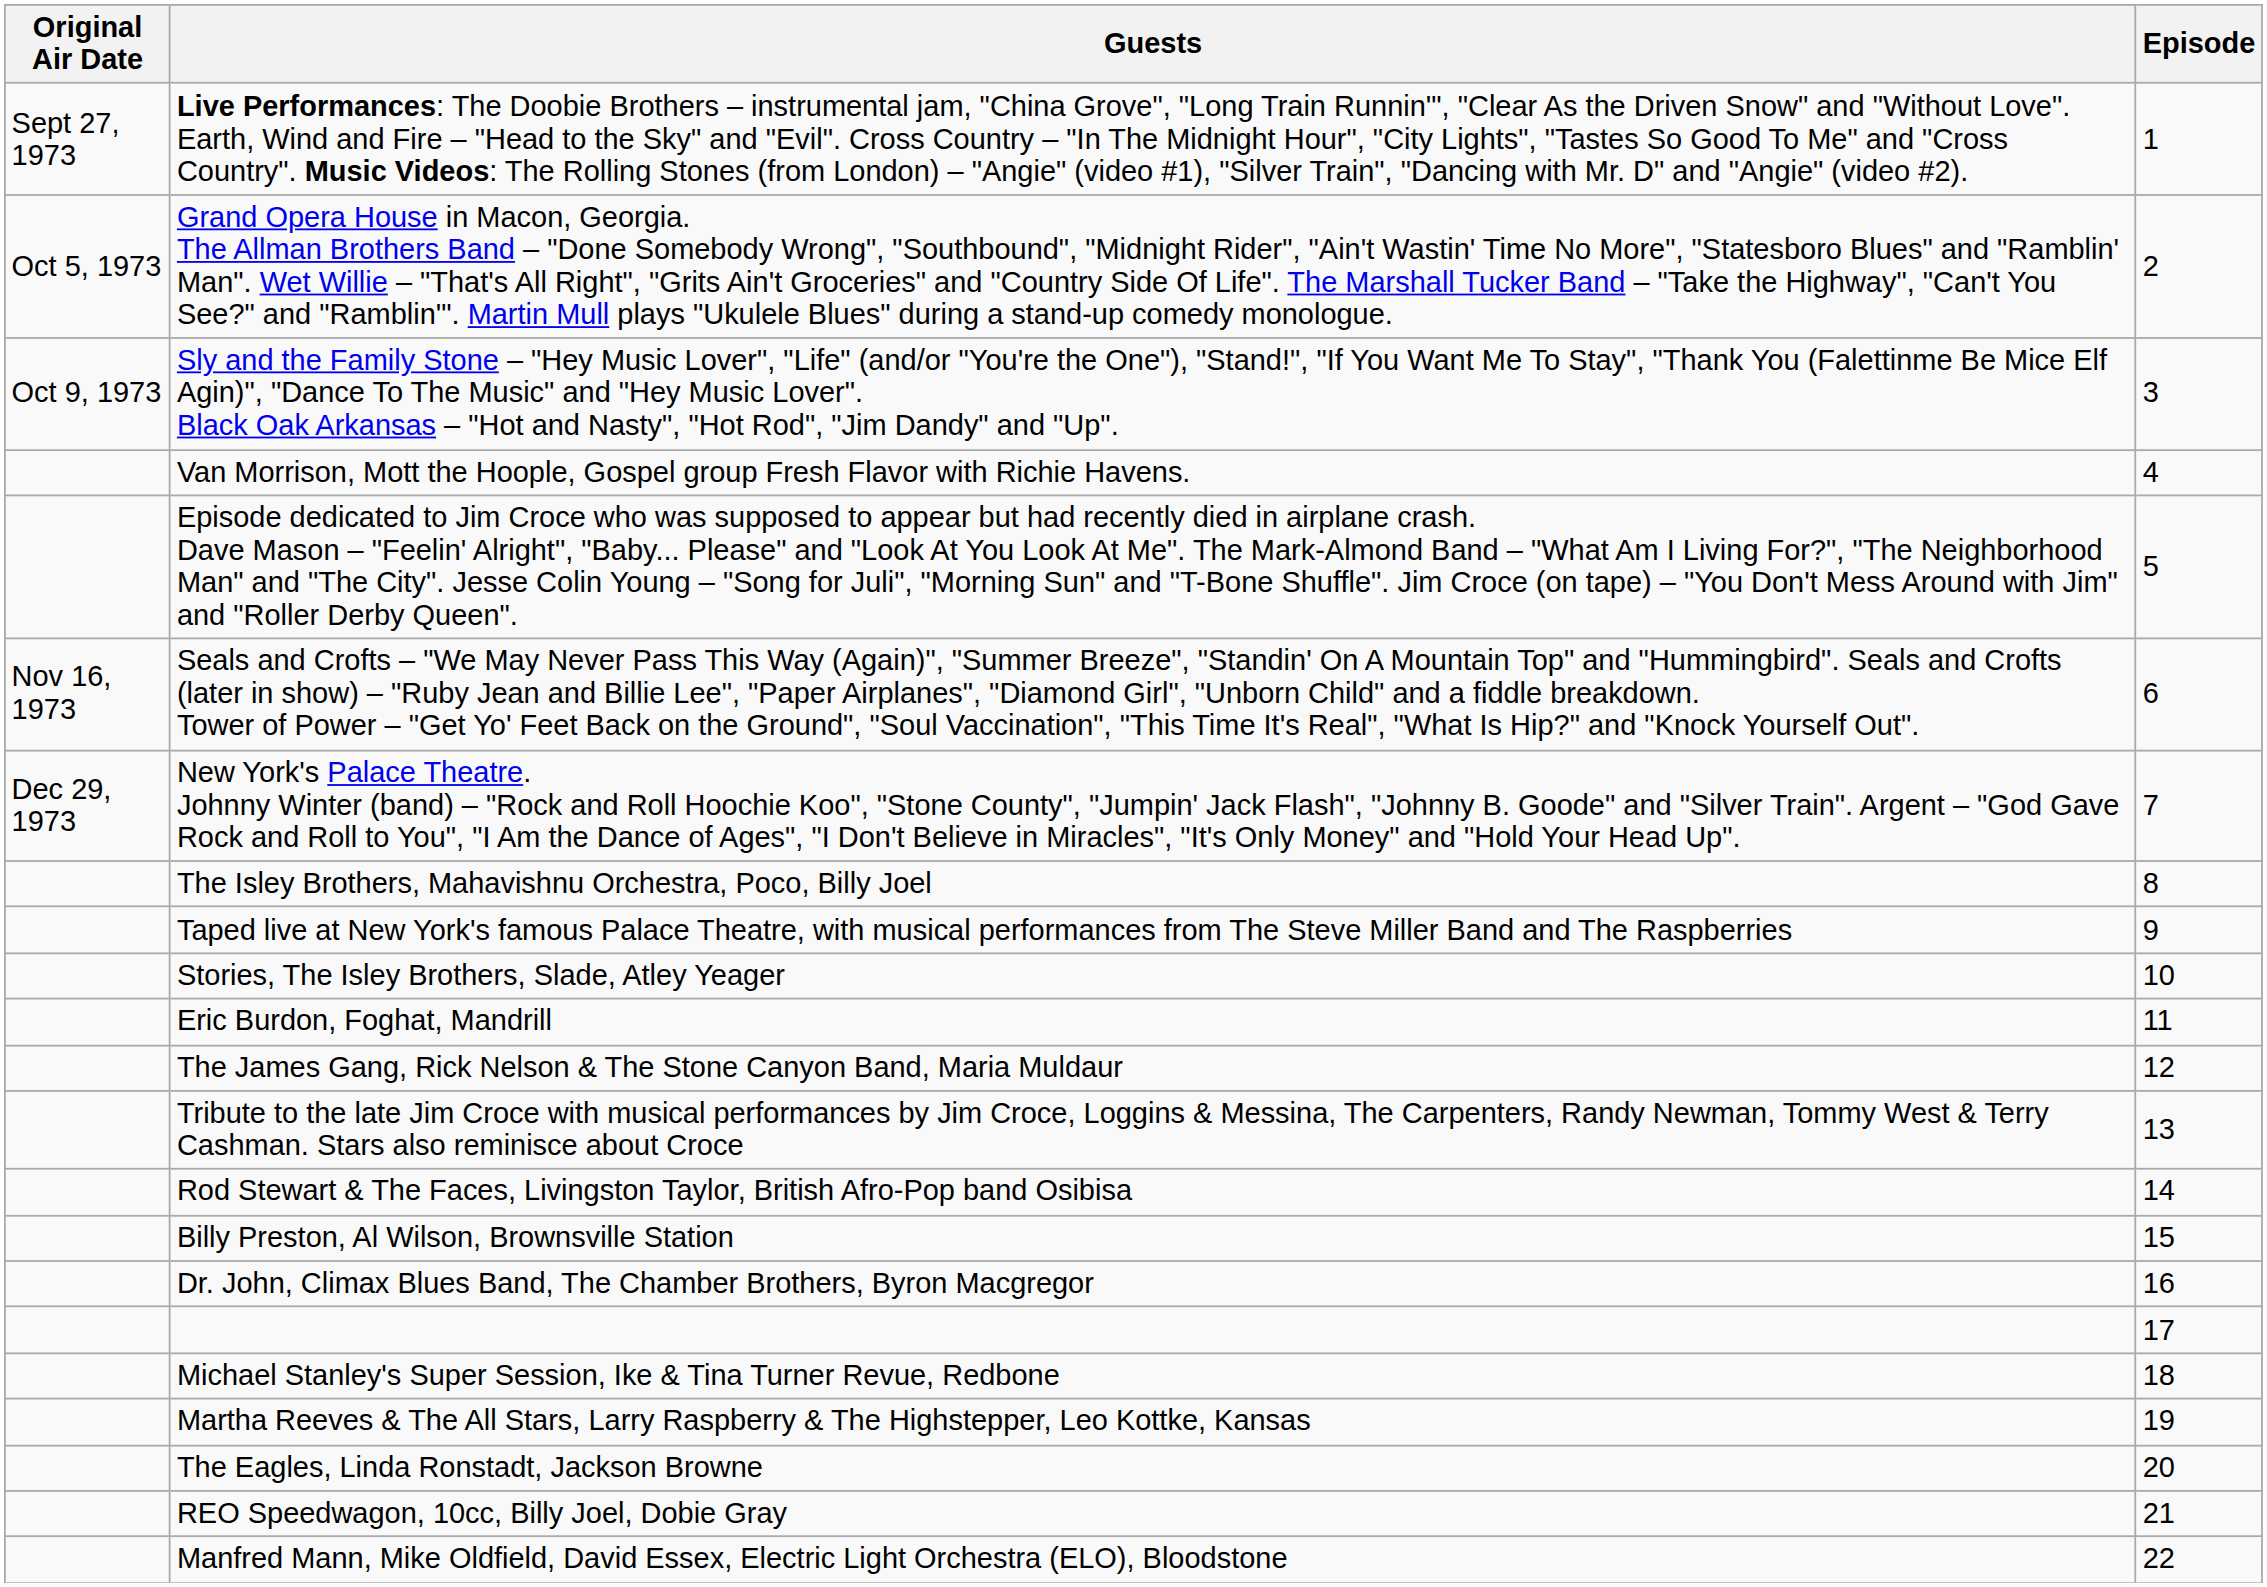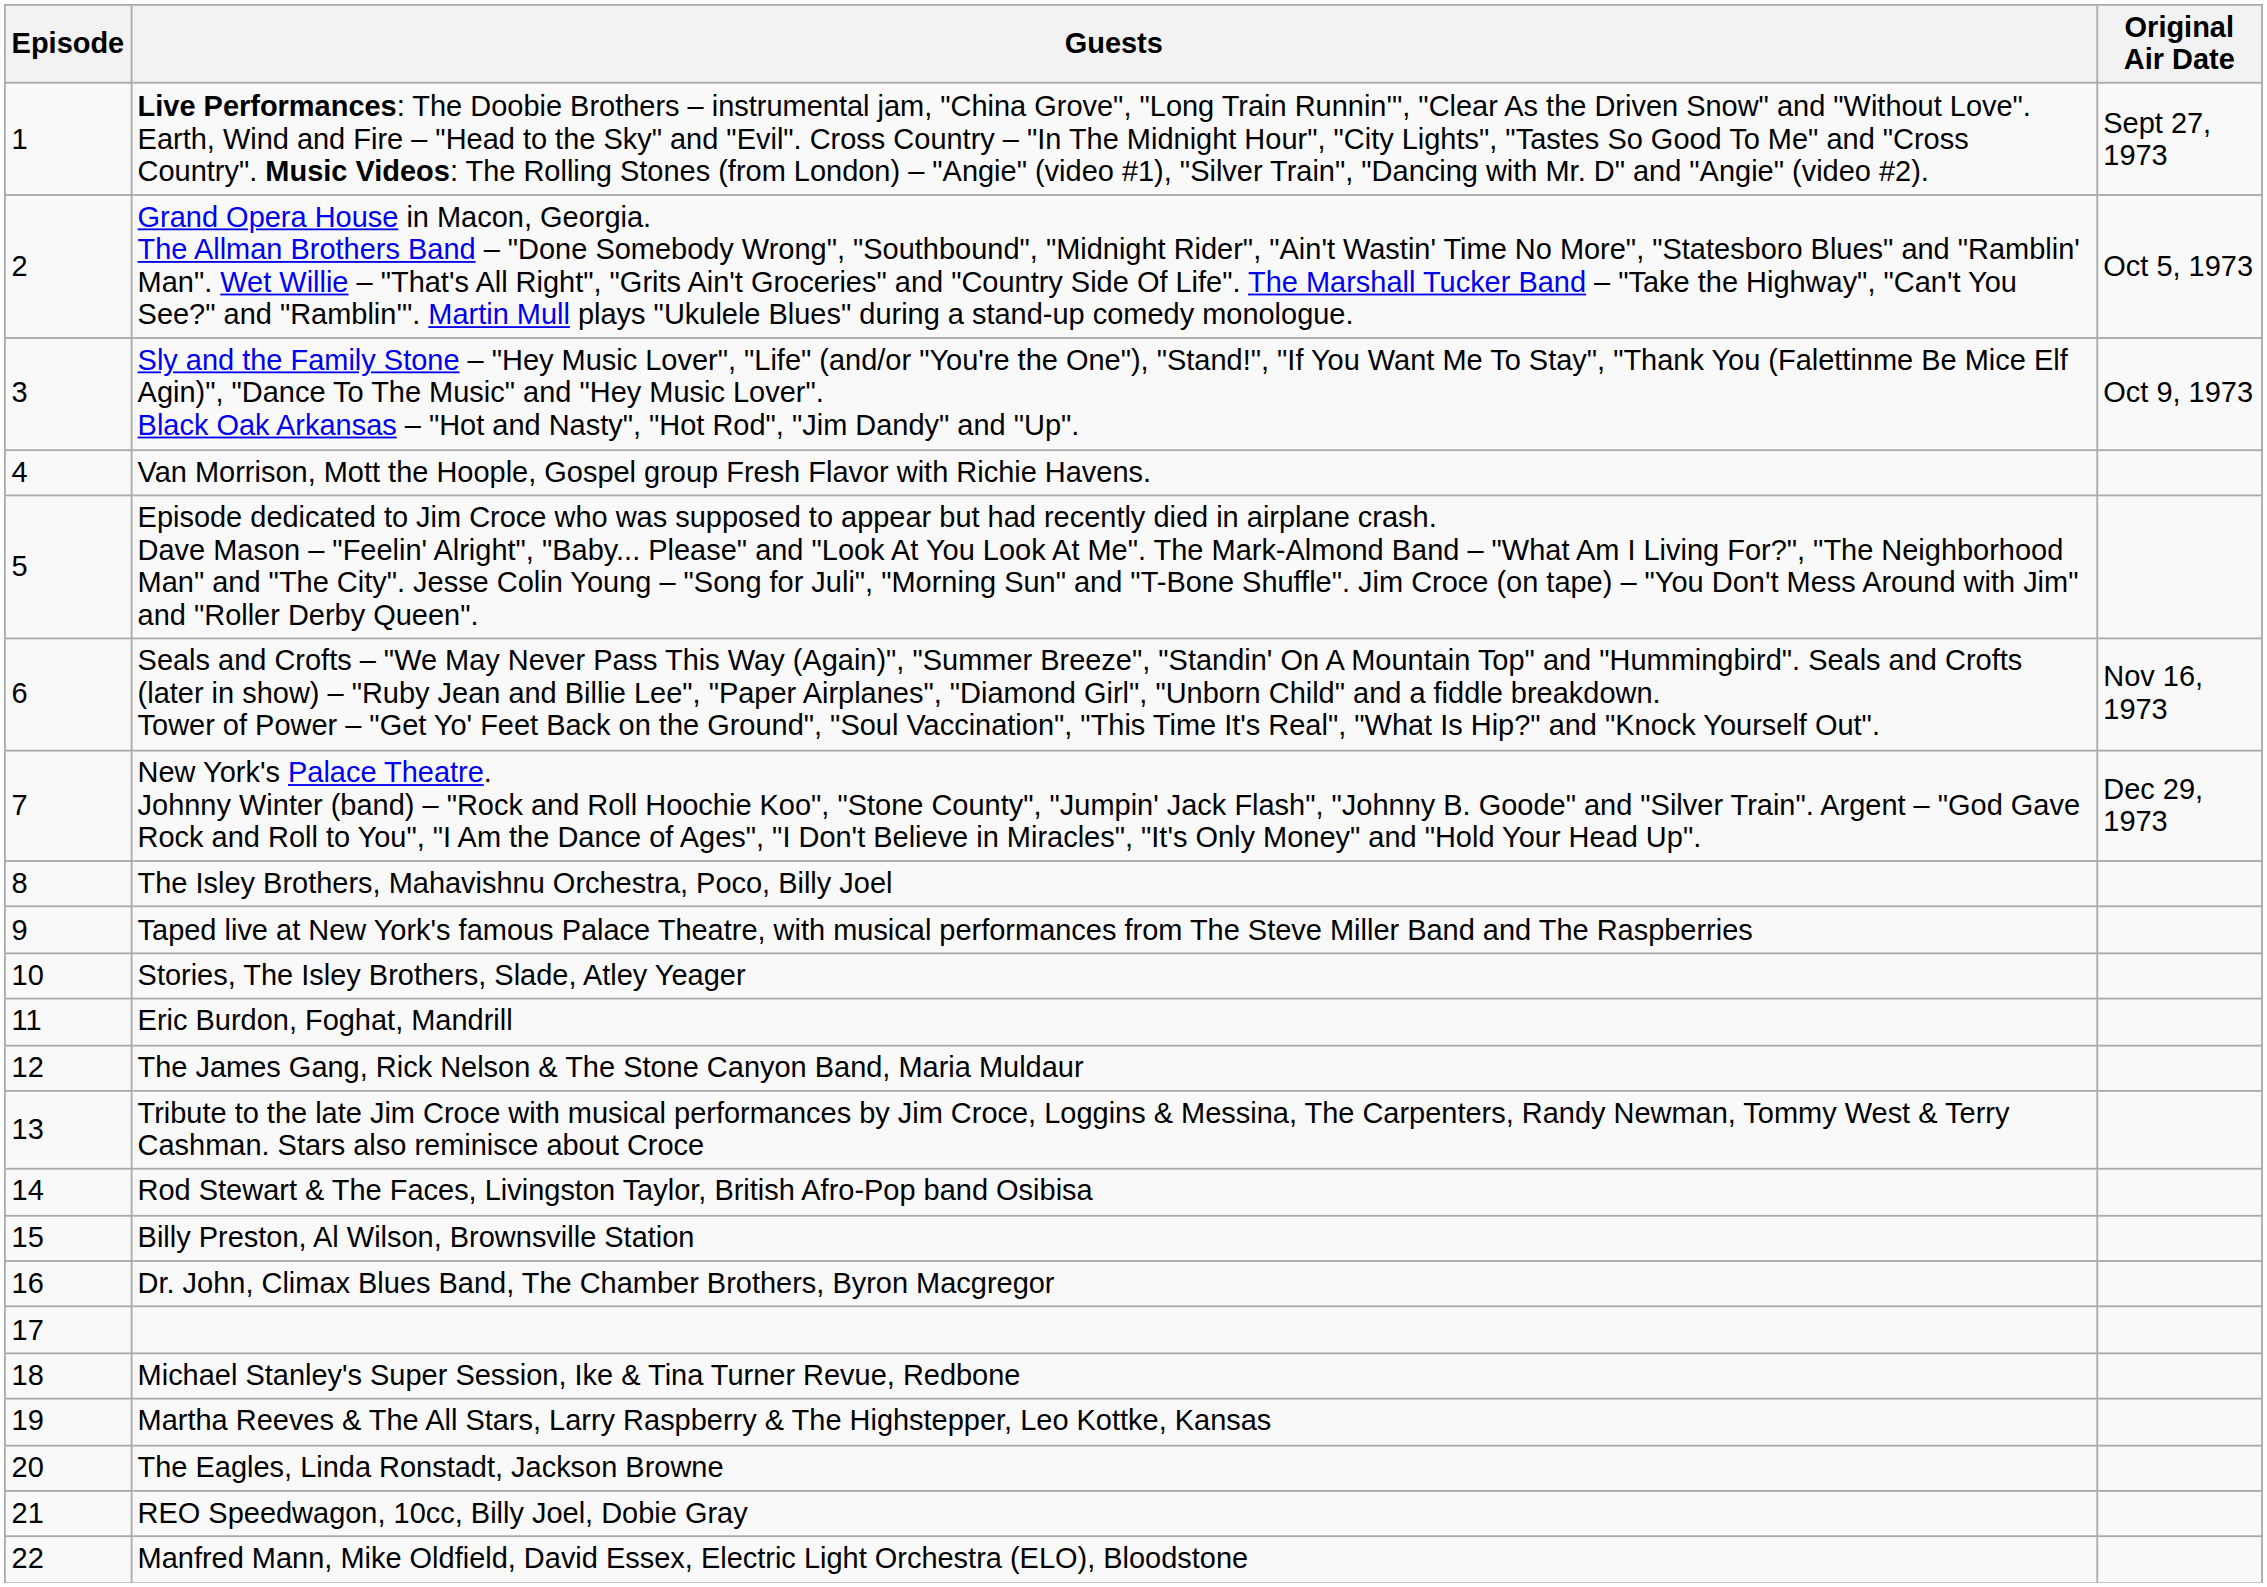columns swapped: Episode <-> Original Air Date
